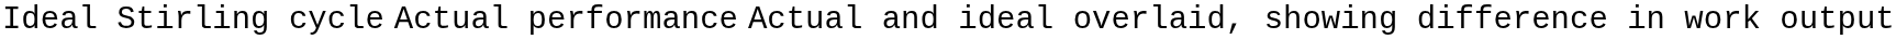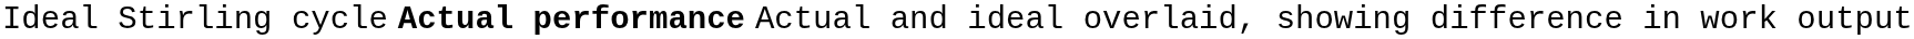Ideal Stirling cycle | column 2: normal -> bold
